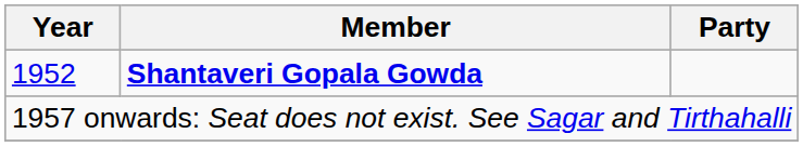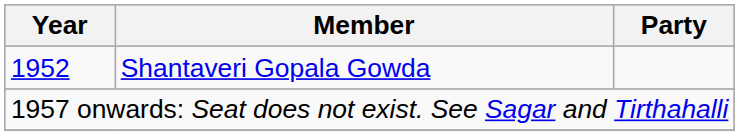1952 | Member: bold -> normal
